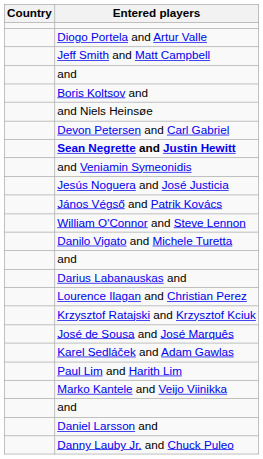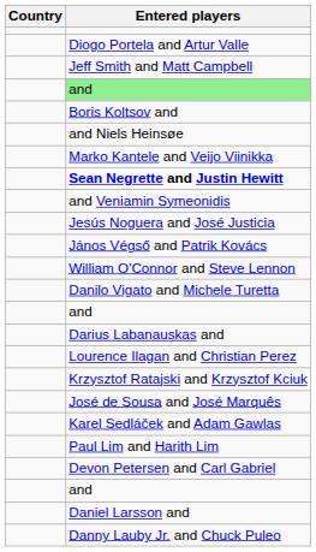row 5 | Entered players: no background -> lightgreen background
row 8 | Entered players: Devon Petersen and Carl Gabriel -> Marko Kantele and Veijo Viinikka
row 22 | Entered players: Marko Kantele and Veijo Viinikka -> Devon Petersen and Carl Gabriel
